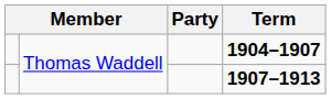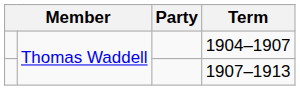1904–1907 | Term: bold -> normal
1907–1913 | Term: bold -> normal
